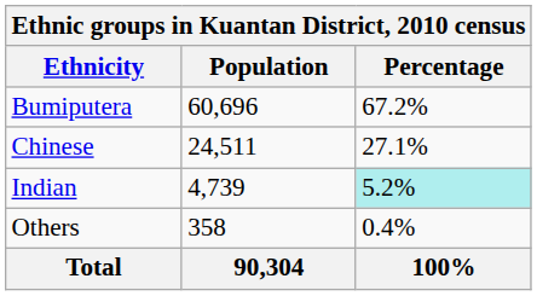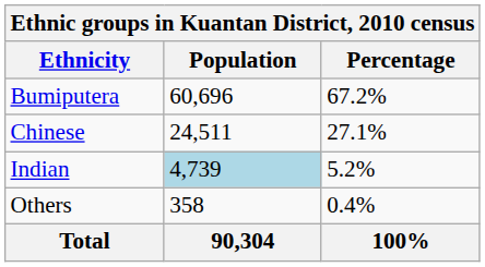Indian | Population: no background -> lightblue background
Indian | Percentage: paleturquoise background -> no background
